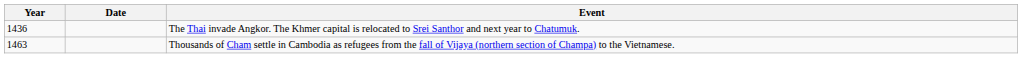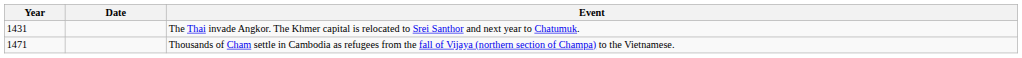row 2 | Year: 1436 -> 1431
row 3 | Year: 1463 -> 1471
